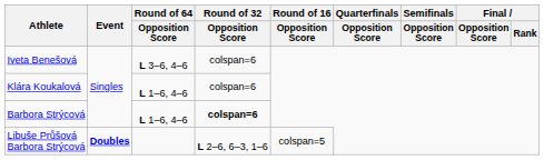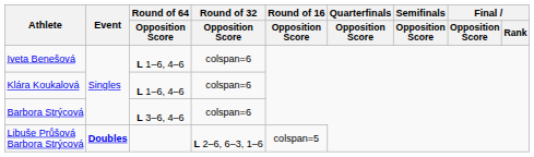Iveta Benešová | Round of 64 / Opposition Score: L 3–6, 4–6 -> L 1–6, 4–6
Barbora Strýcová | Round of 64 / Opposition Score: L 1–6, 4–6 -> L 3–6, 4–6
Barbora Strýcová | Round of 32 / Opposition Score: bold -> normal
